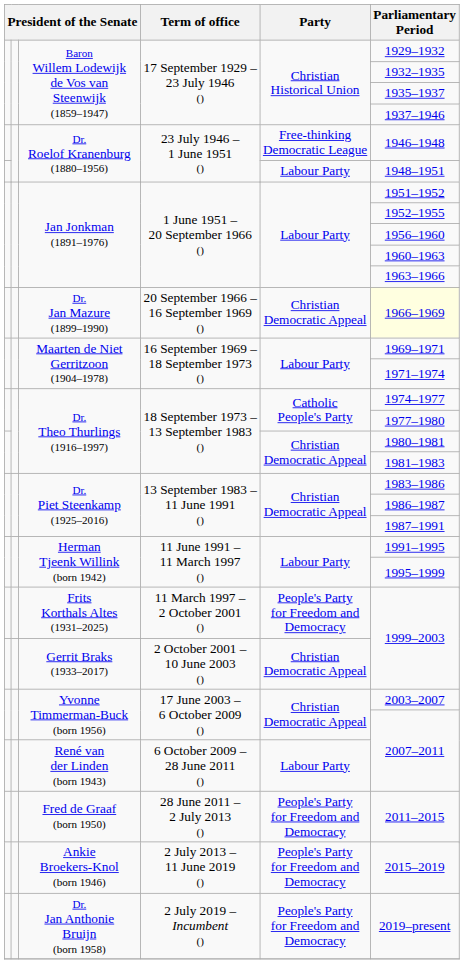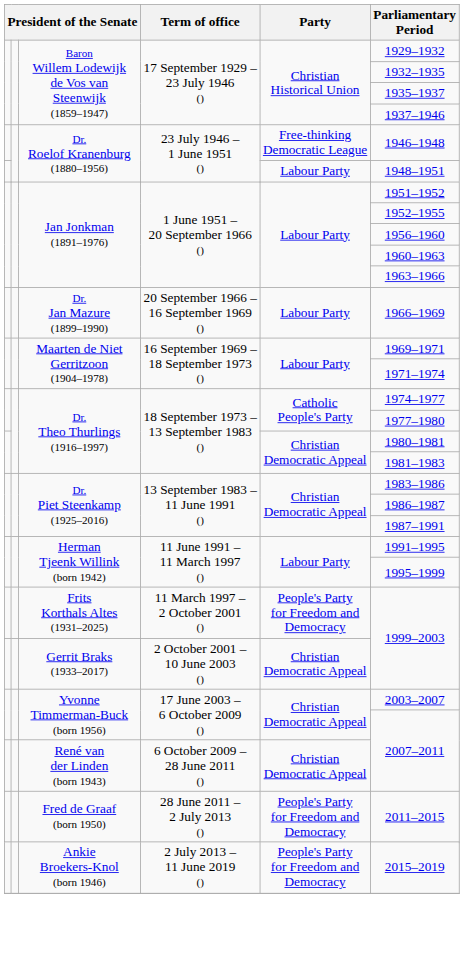Dr. Jan Mazure (1899–1990) | Party: Christian Democratic Appeal -> Labour Party
Dr. Jan Mazure (1899–1990) | Parliamentary Period: lightyellow background -> no background
René van der Linden (born 1943) | Party: Labour Party -> Christian Democratic Appeal
- row: Dr. Jan Anthonie Bruijn (born 1958) | 2 July 2019 – Incumbent () | People's Party for Freedom and Democracy | 2019–present
